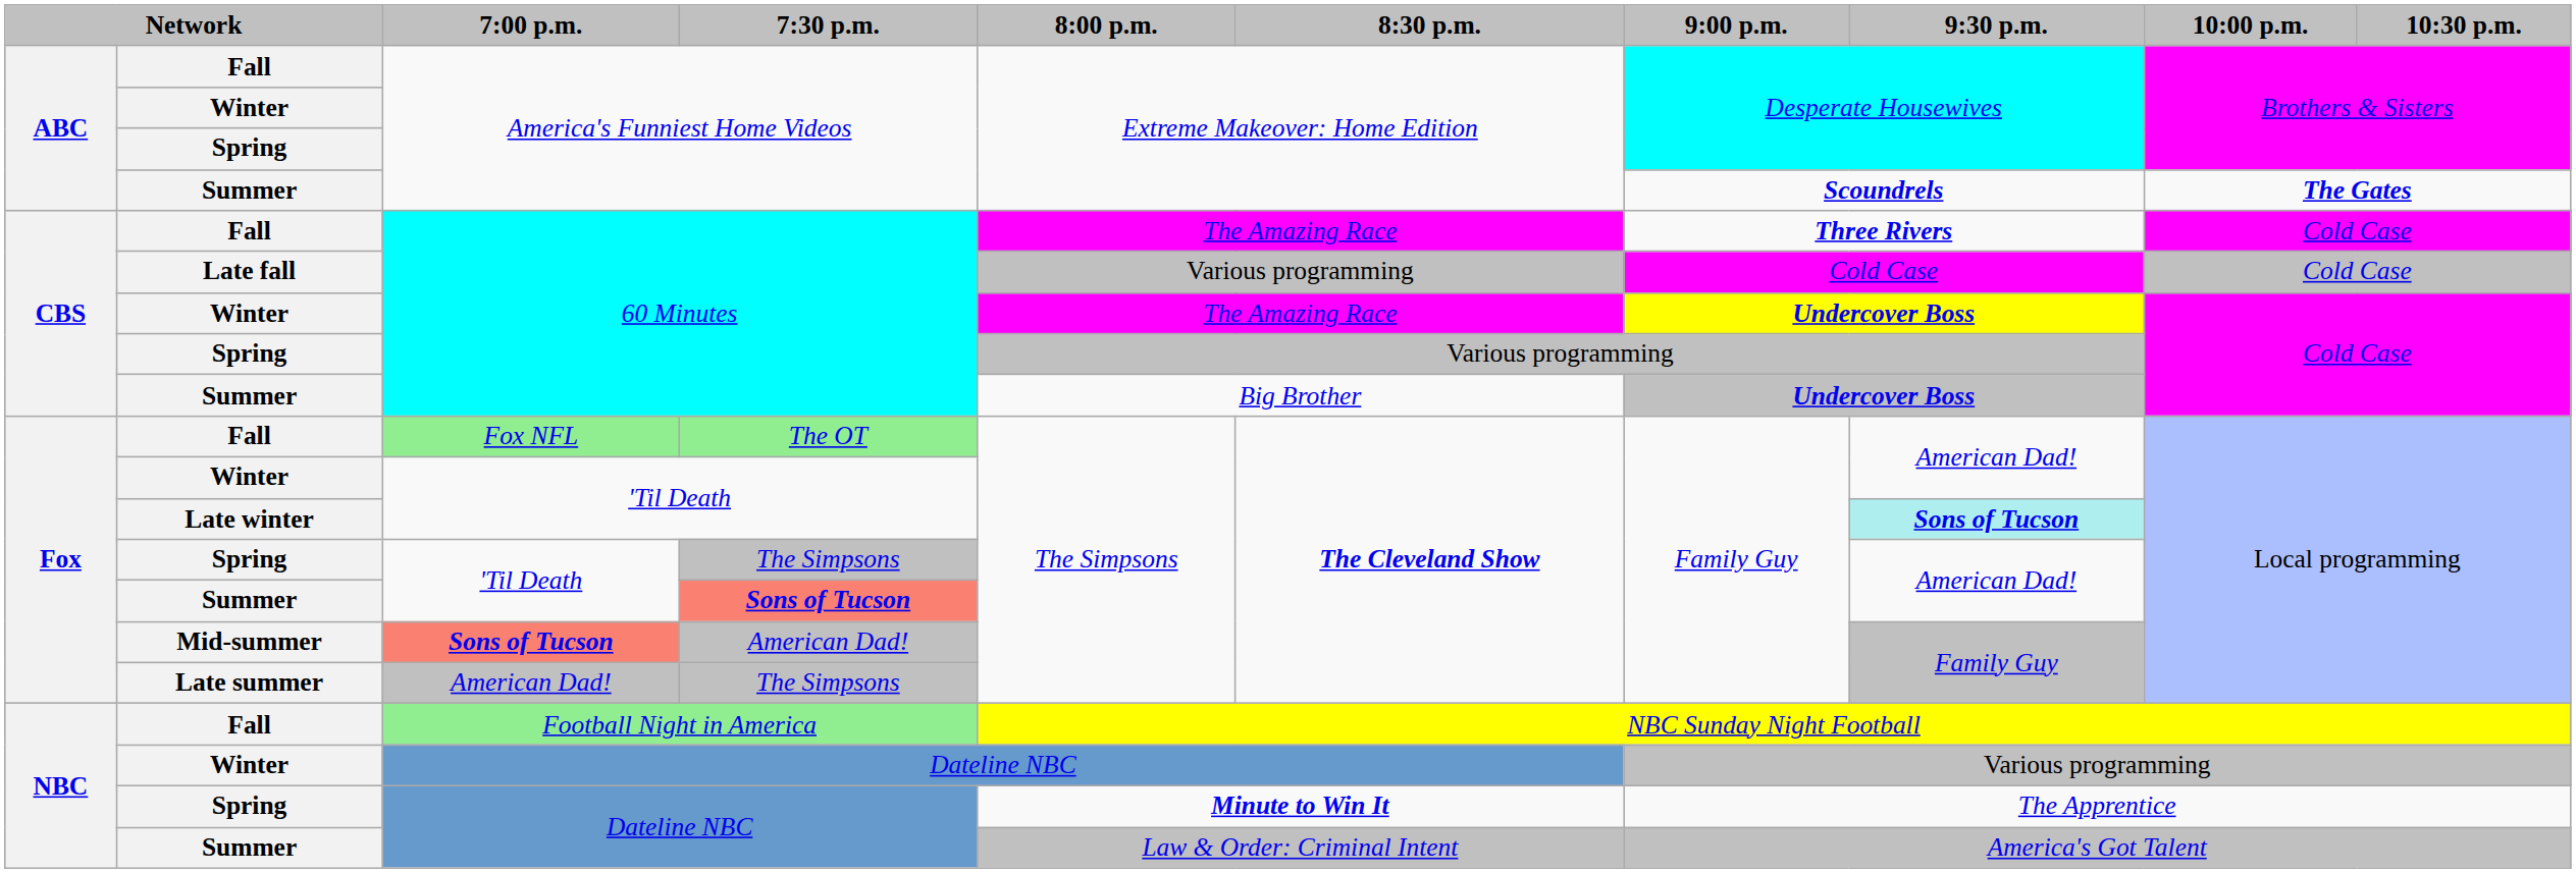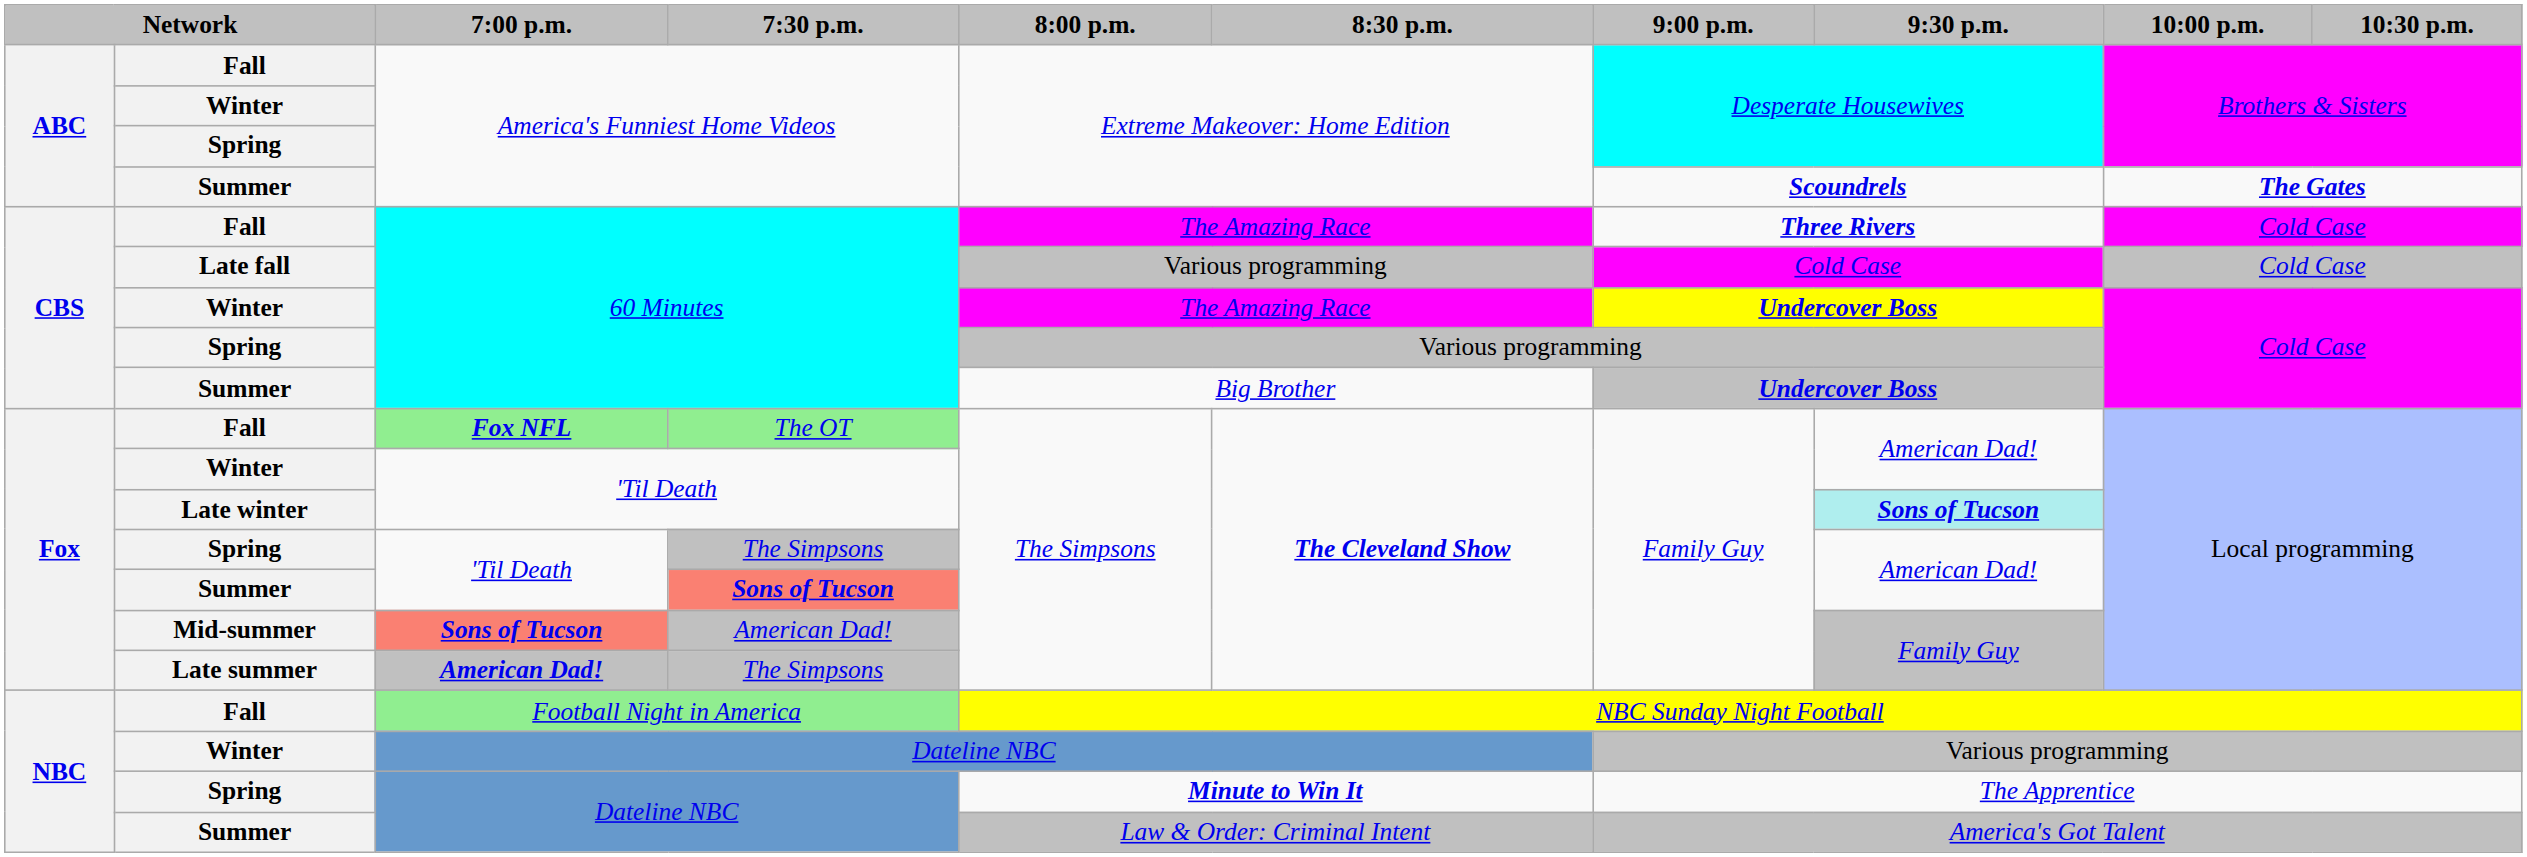The OT | 7:00 p.m.: normal -> bold
Late summer / The Simpsons | 7:00 p.m.: normal -> bold
